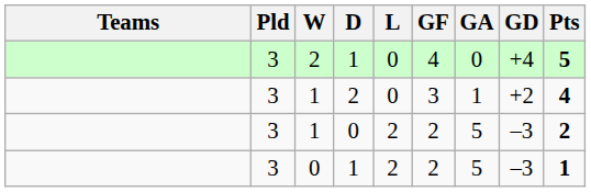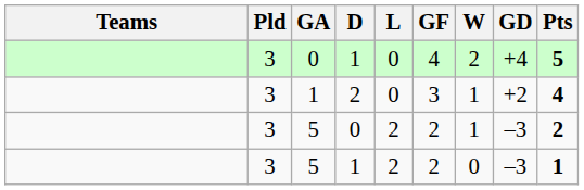columns swapped: W <-> GA
